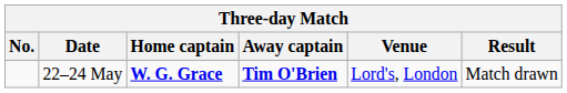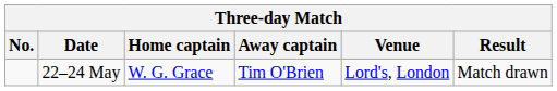22–24 May | Home captain: bold -> normal
22–24 May | Away captain: bold -> normal
